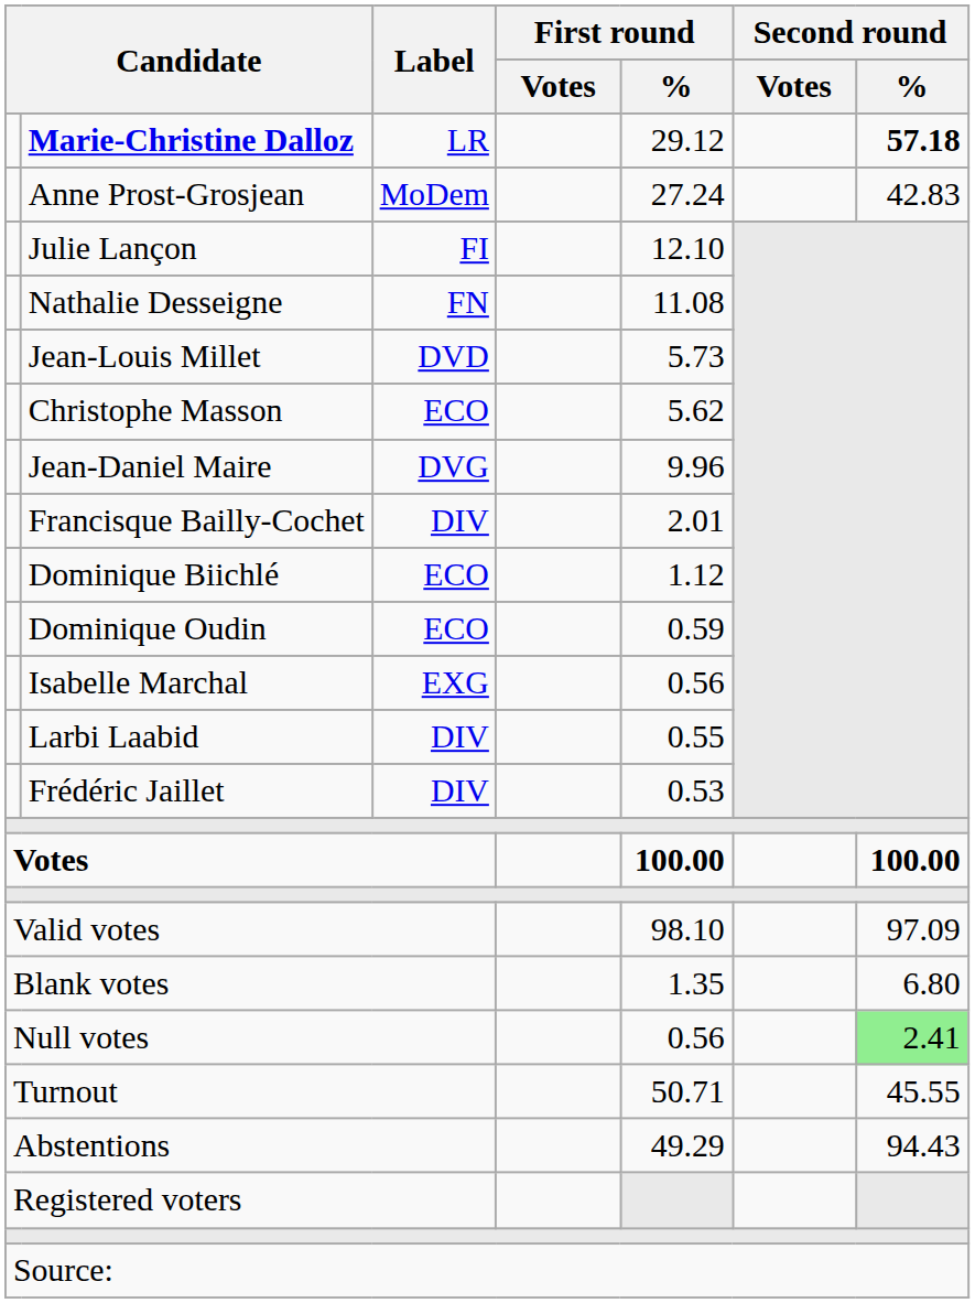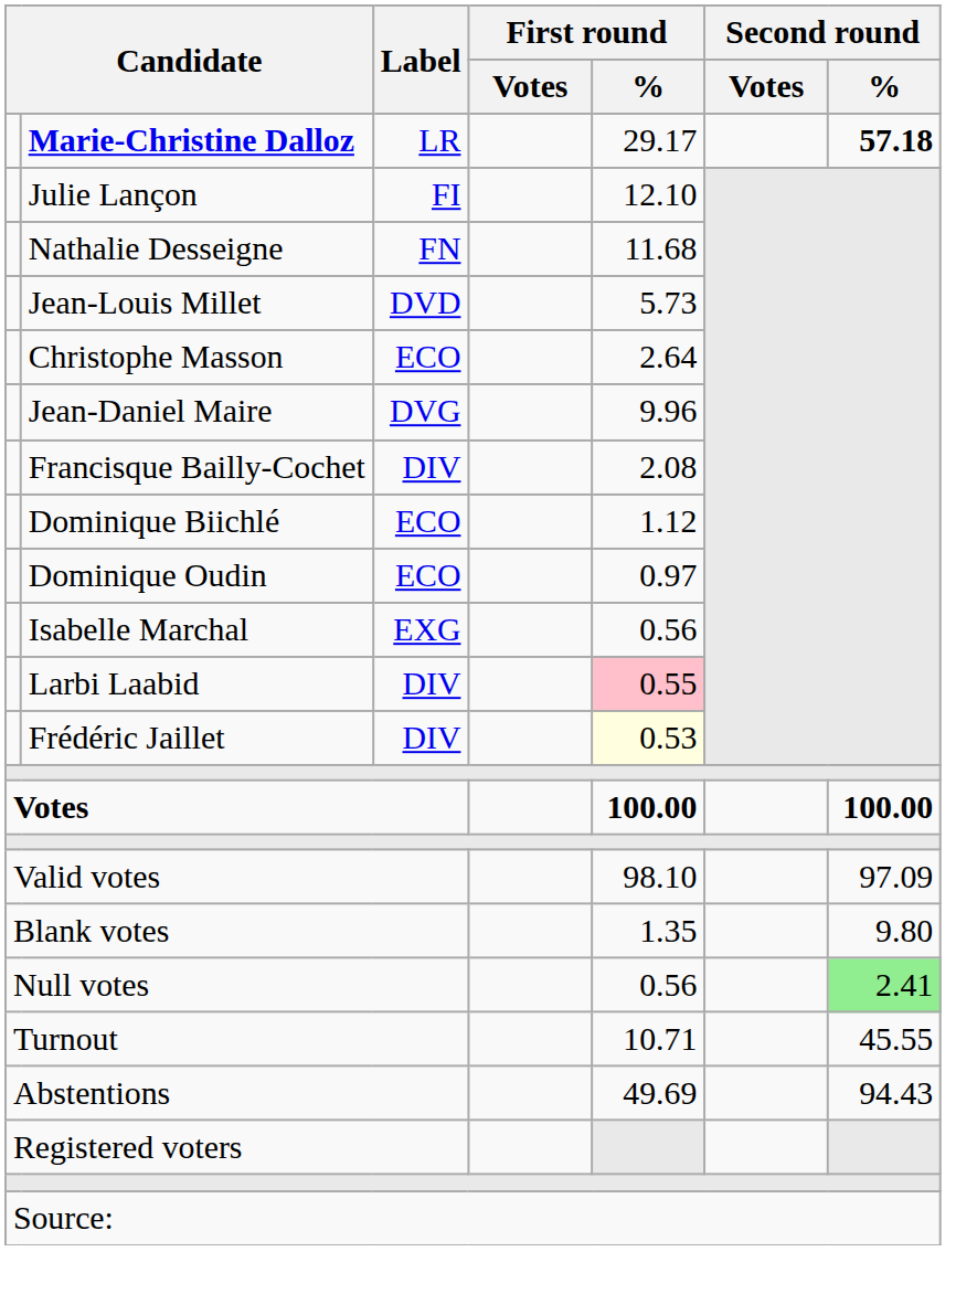Marie-Christine Dalloz | First round / %: 29.12 -> 29.17
- row: Anne Prost-Grosjean | MoDem | 27.24 | 42.83
Nathalie Desseigne | First round / %: 11.08 -> 11.68
Christophe Masson | First round / %: 5.62 -> 2.64
Francisque Bailly-Cochet | First round / %: 2.01 -> 2.08
Dominique Oudin | First round / %: 0.59 -> 0.97
Larbi Laabid | First round / %: no background -> pink background
Frédéric Jaillet | First round / %: no background -> lightyellow background
Blank votes | Second round / %: 6.80 -> 9.80
Turnout | First round / %: 50.71 -> 10.71
Abstentions | First round / %: 49.29 -> 49.69
